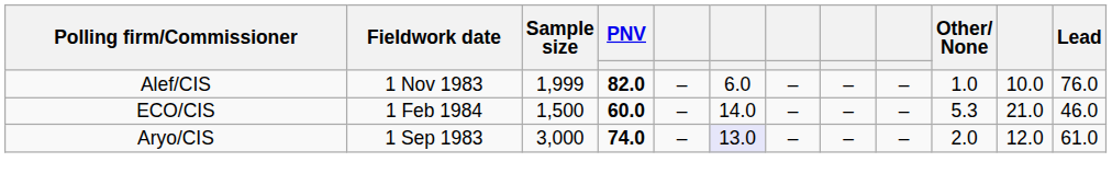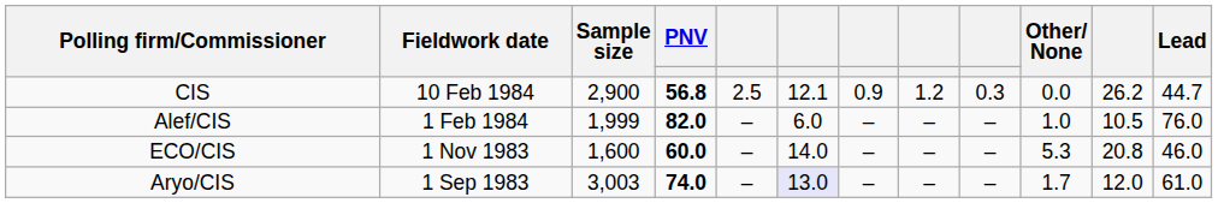+ row: CIS | 10 Feb 1984 | 2,900 | 56.8 | 2.5 | 12.1 | 0.9 | 1.2 | 0.3 | 0.0 | 26.2 | 44.7
Alef/CIS | Fieldwork date: 1 Nov 1983 -> 1 Feb 1984
Alef/CIS | column 11: 10.0 -> 10.5
ECO/CIS | Fieldwork date: 1 Feb 1984 -> 1 Nov 1983
ECO/CIS | Sample size: 1,500 -> 1,600
ECO/CIS | column 11: 21.0 -> 20.8
Aryo/CIS | Sample size: 3,000 -> 3,003
Aryo/CIS | Other/ None: 2.0 -> 1.7
